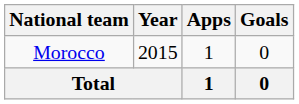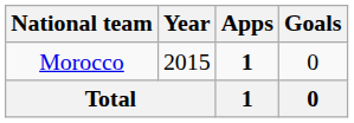Morocco | Apps: normal -> bold
